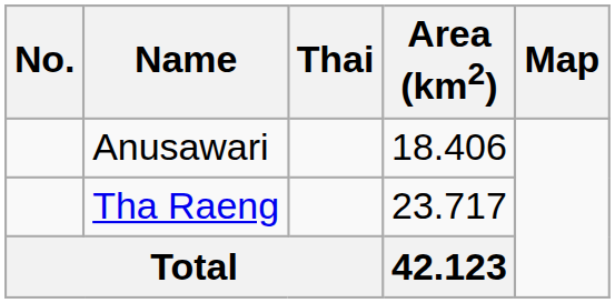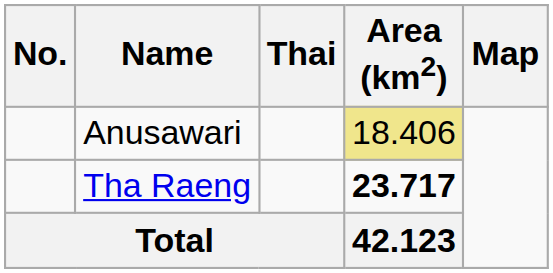Anusawari | Area (km2): no background -> khaki background
Tha Raeng | Area (km2): normal -> bold
